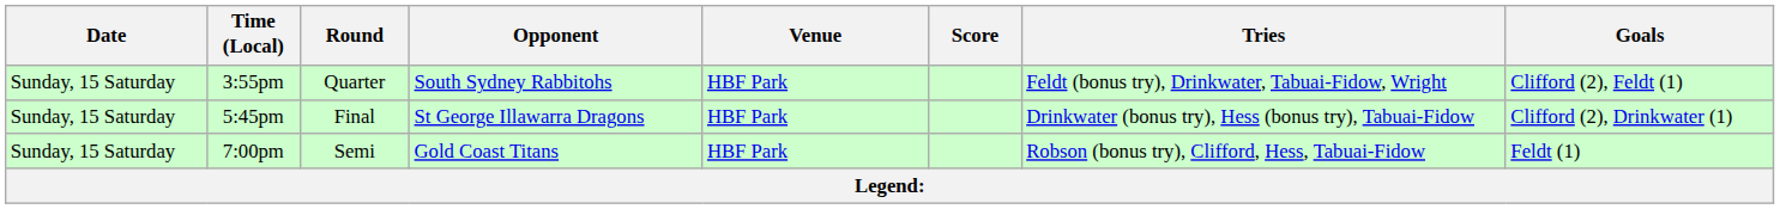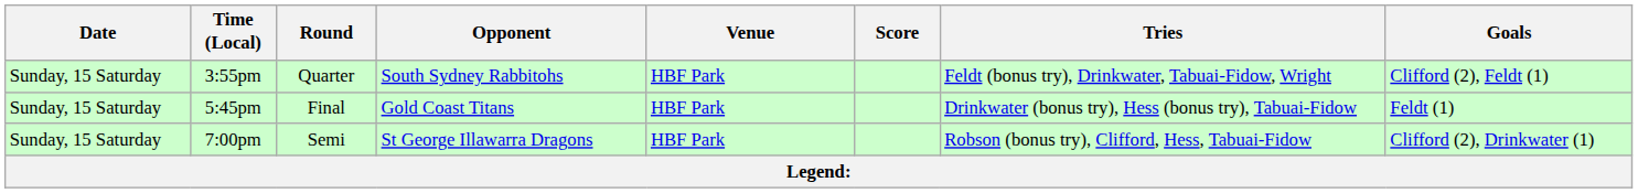5:45pm | Opponent: St George Illawarra Dragons -> Gold Coast Titans
5:45pm | Goals: Clifford (2), Drinkwater (1) -> Feldt (1)
7:00pm | Opponent: Gold Coast Titans -> St George Illawarra Dragons
7:00pm | Goals: Feldt (1) -> Clifford (2), Drinkwater (1)
